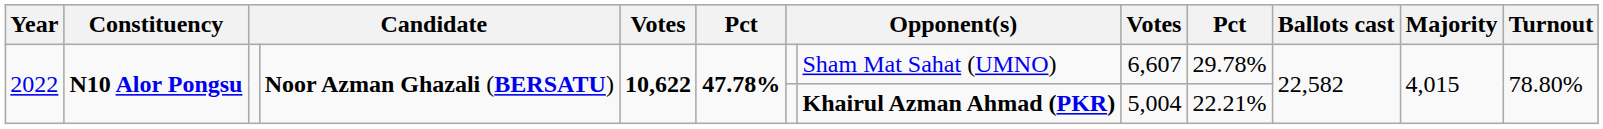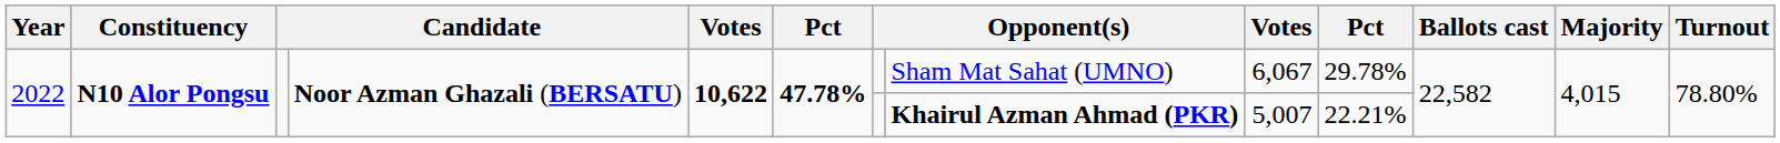row 2 | column 9: 6,607 -> 6,067
row 3 | column 9: 5,004 -> 5,007
